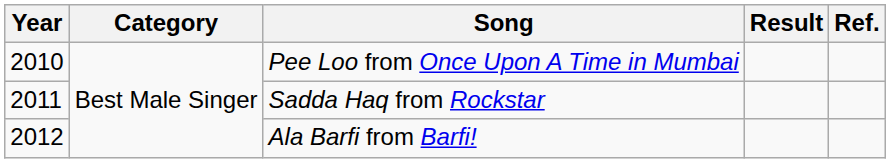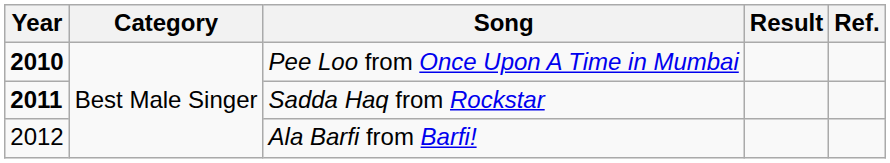Pee Loo from Once Upon A Time in Mumbai | Year: normal -> bold
Sadda Haq from Rockstar | Year: normal -> bold
